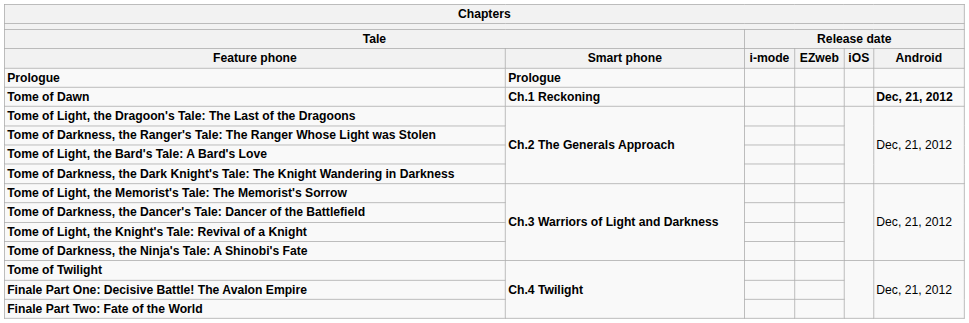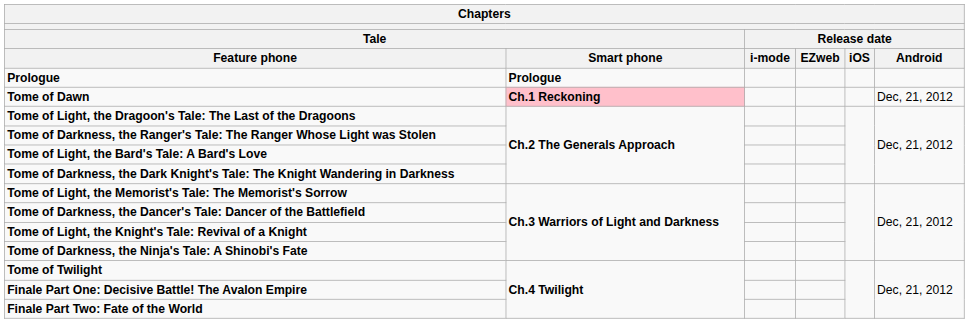Tome of Dawn | Tale / Smart phone: no background -> pink background
Tome of Dawn | Release date / Android: bold -> normal
